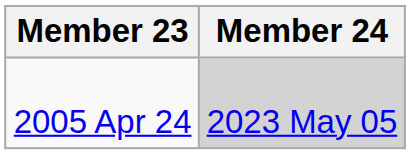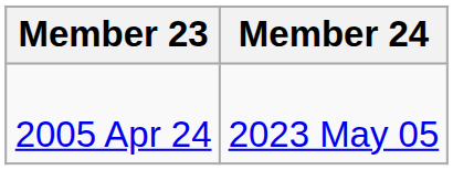2005 Apr 24 | Member 24: lightgrey background -> no background
